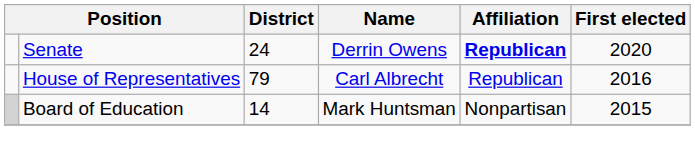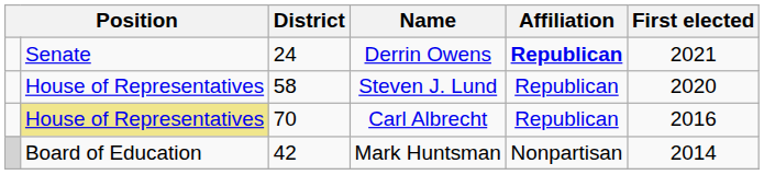Derrin Owens | First elected: 2020 -> 2021
+ row: House of Representatives | 58 | Steven J. Lund | Republican | 2020
Carl Albrecht | column 2: no background -> khaki background
Carl Albrecht | District: 79 -> 70
Mark Huntsman | District: 14 -> 42
Mark Huntsman | First elected: 2015 -> 2014
